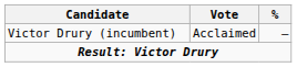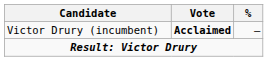Victor Drury (incumbent) | Vote: normal -> bold
